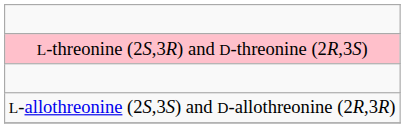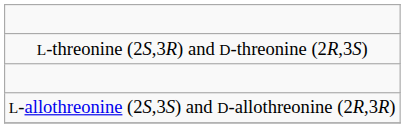row 2 | column 1: pink background -> no background
